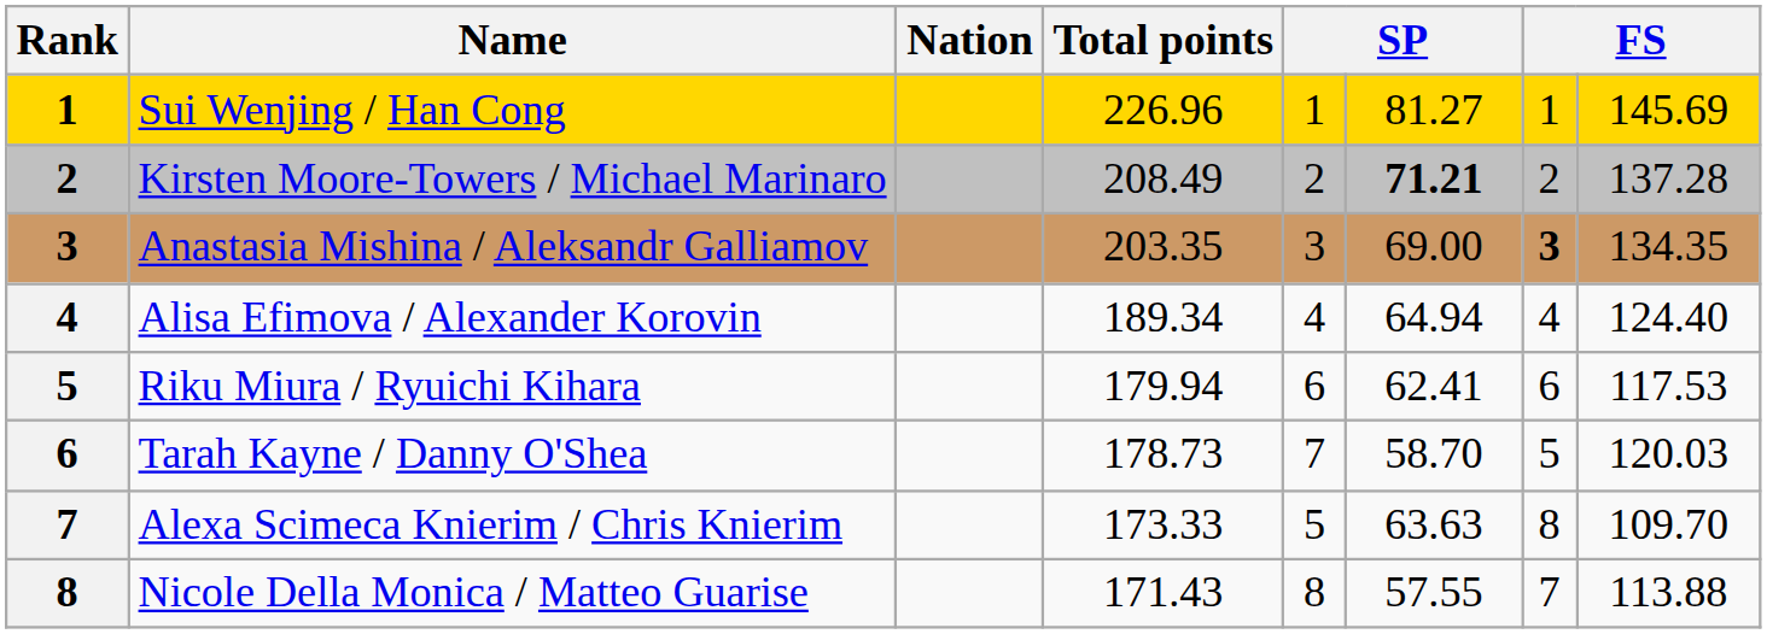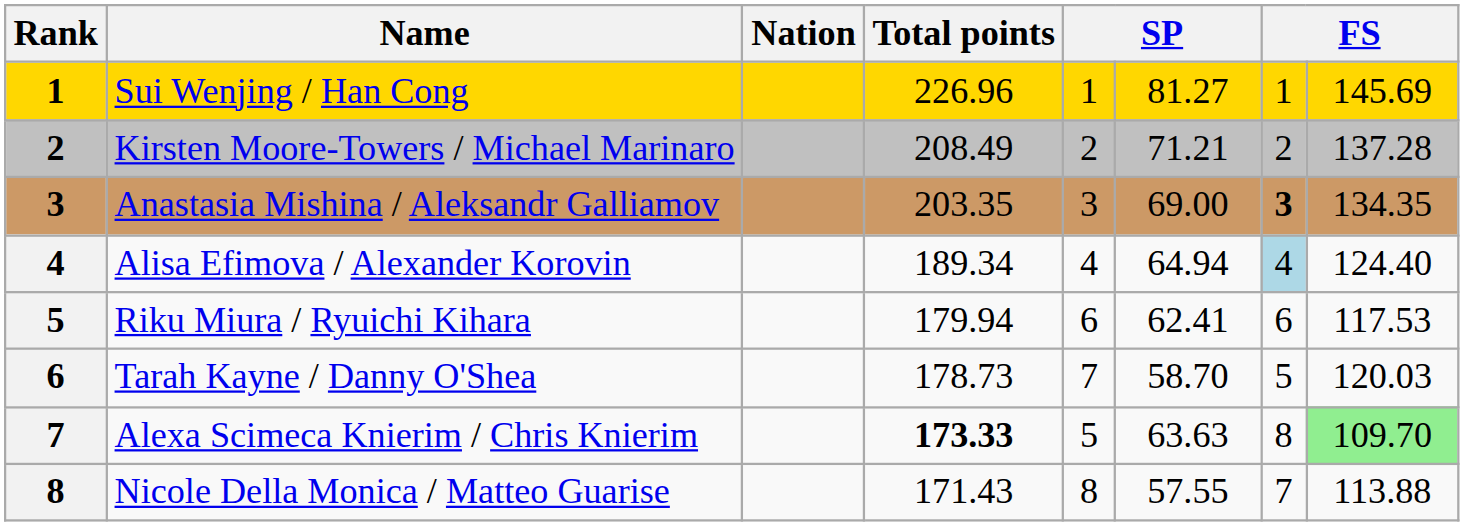Kirsten Moore-Towers / Michael Marinaro | column 6: bold -> normal
Alisa Efimova / Alexander Korovin | column 7: no background -> lightblue background
Alexa Scimeca Knierim / Chris Knierim | Total points: normal -> bold
Alexa Scimeca Knierim / Chris Knierim | column 8: no background -> lightgreen background
